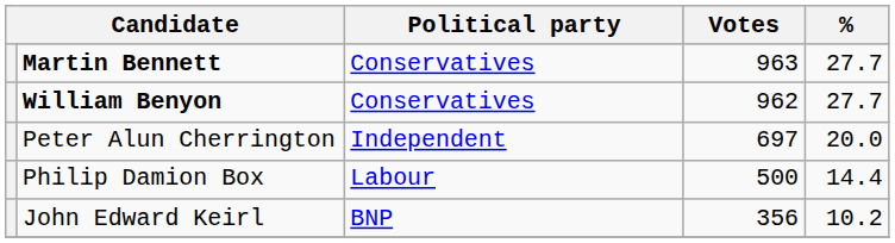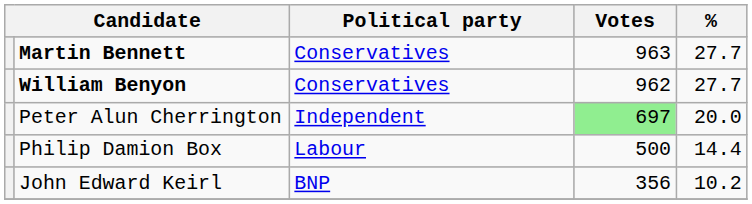Peter Alun Cherrington | Votes: no background -> lightgreen background
